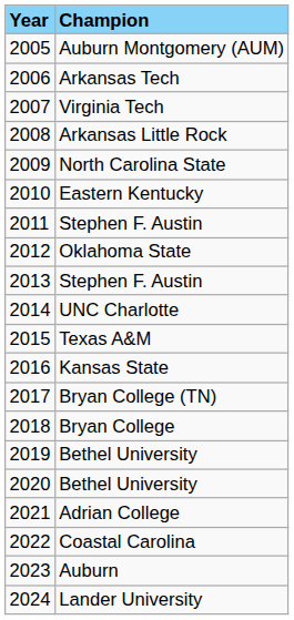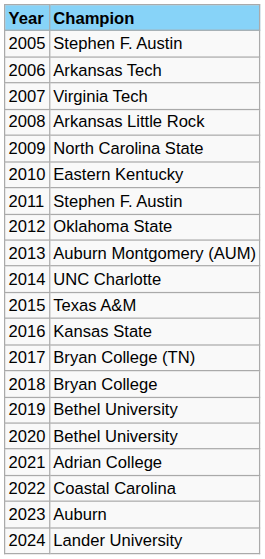row 2 | Champion: Auburn Montgomery (AUM) -> Stephen F. Austin
row 10 | Champion: Stephen F. Austin -> Auburn Montgomery (AUM)
